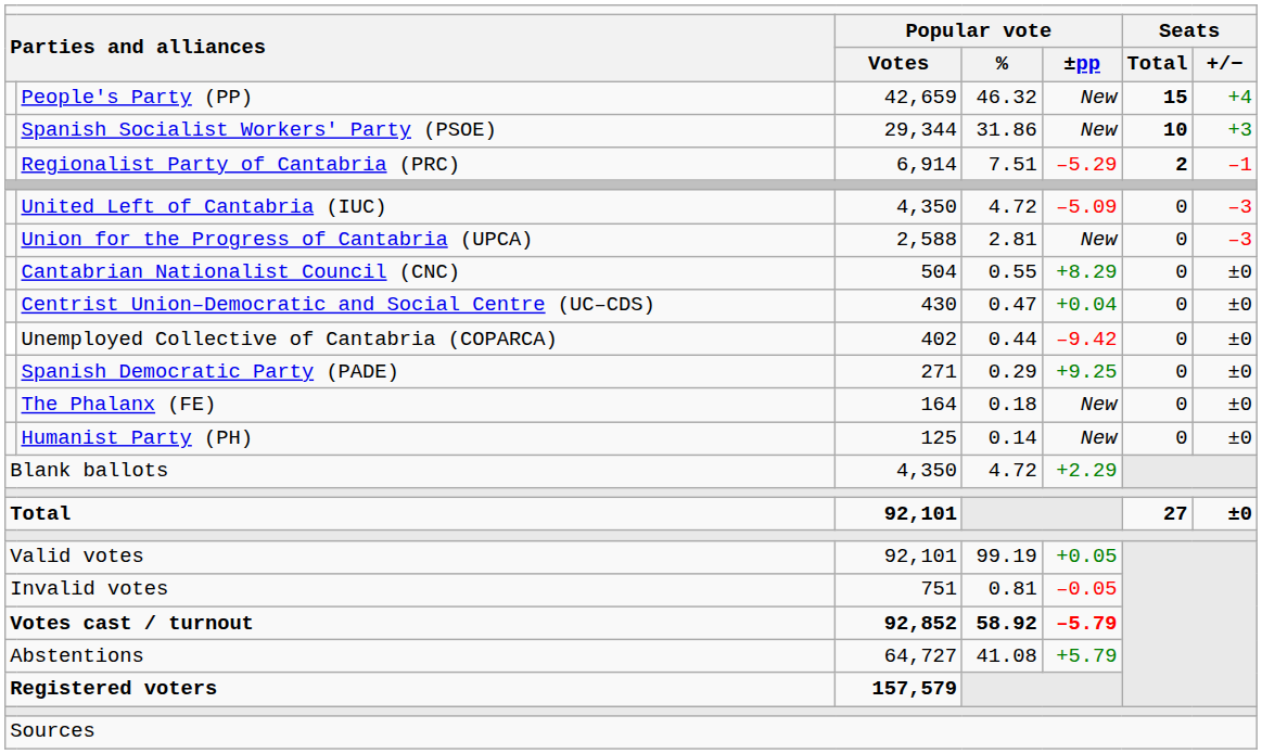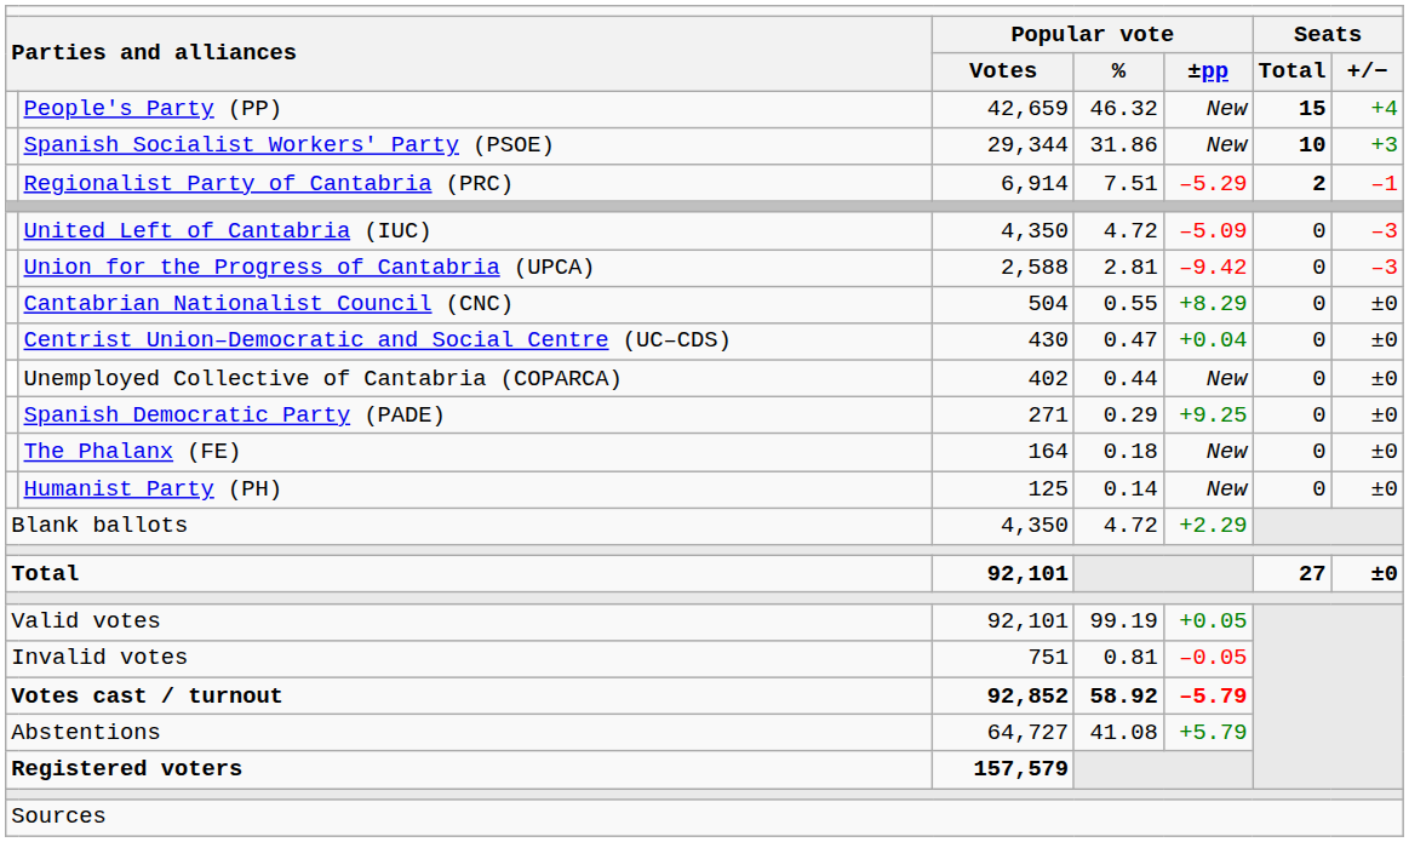Union for the Progress of Cantabria (UPCA) | column 5: New -> –9.42
Unemployed Collective of Cantabria (COPARCA) | column 5: –9.42 -> New
